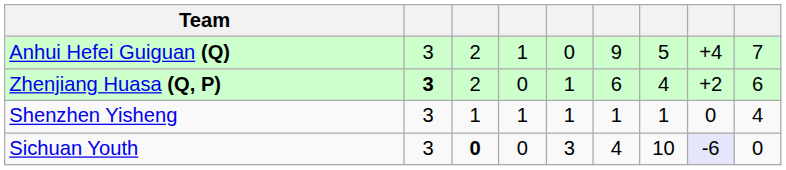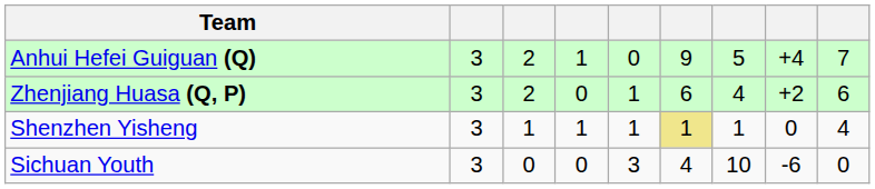Zhenjiang Huasa (Q, P) | column 2: bold -> normal
Shenzhen Yisheng | column 6: no background -> khaki background
Sichuan Youth | column 3: bold -> normal
Sichuan Youth | column 8: lavender background -> no background
